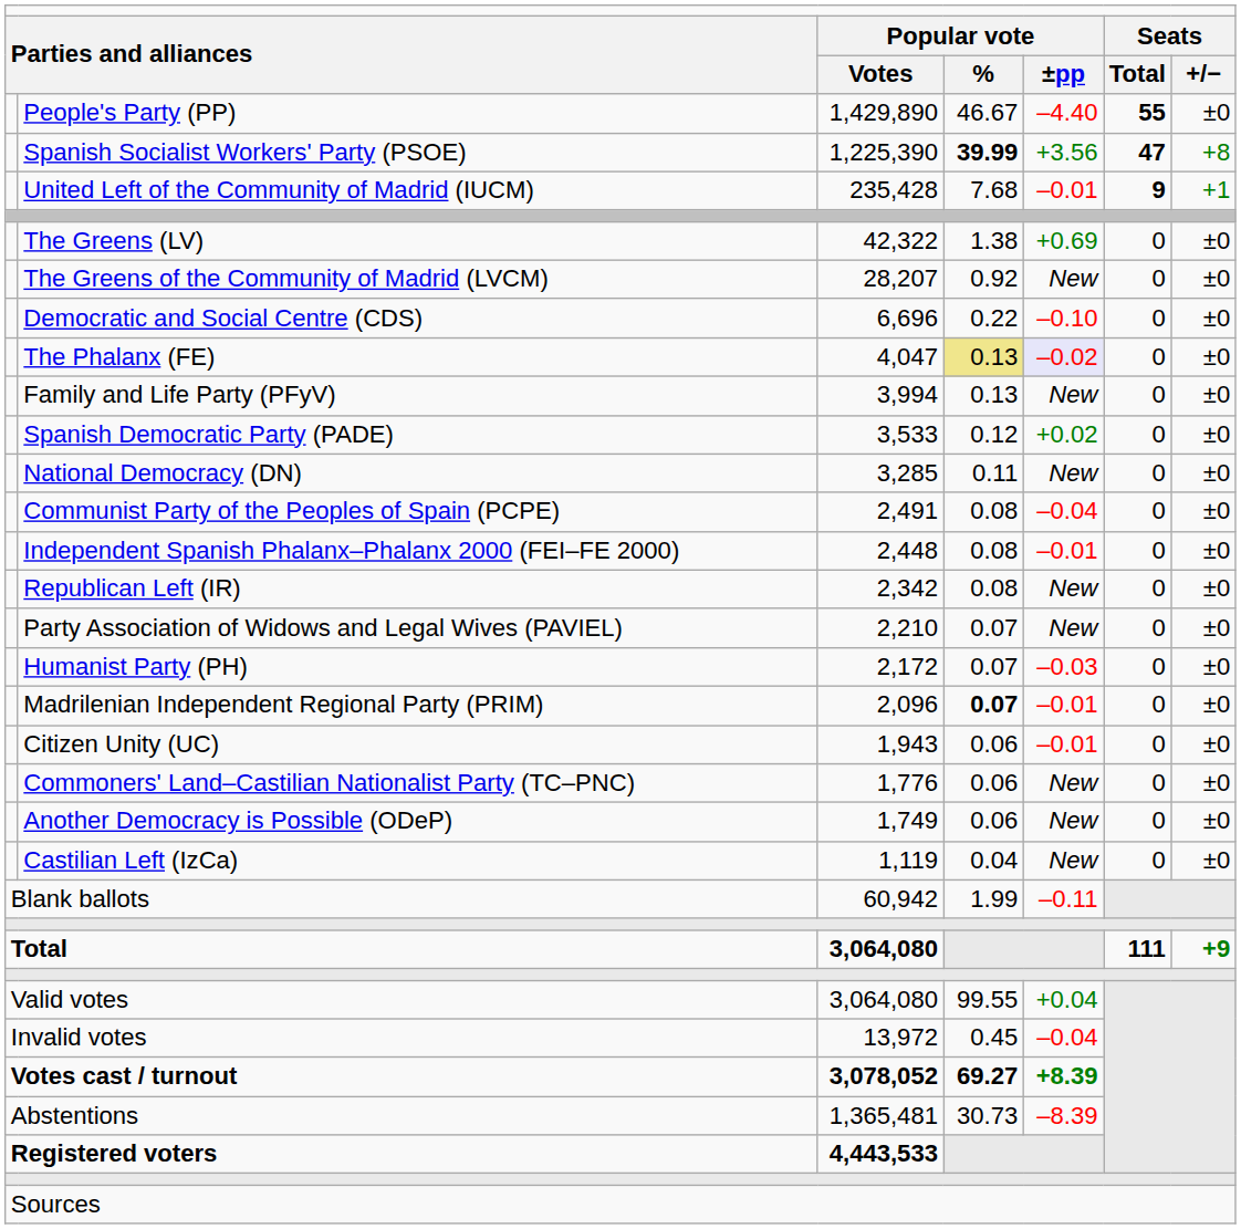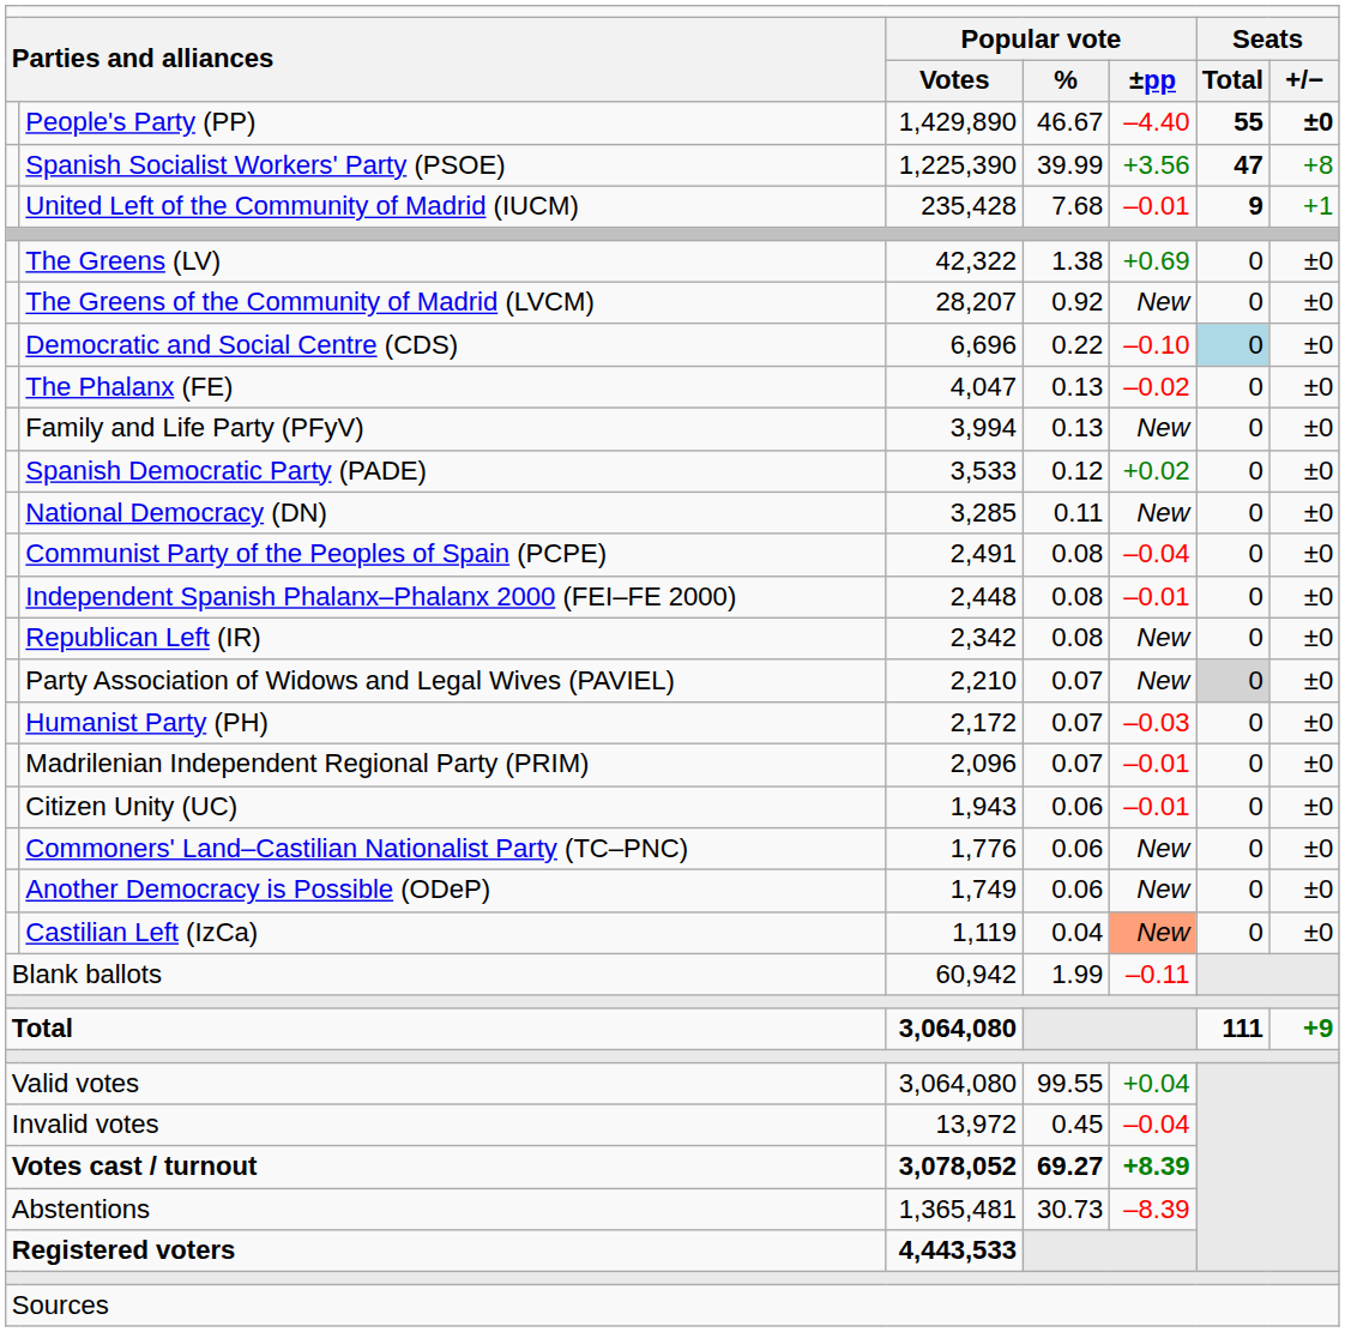People's Party (PP) | column 7: normal -> bold
Spanish Socialist Workers' Party (PSOE) | column 4: bold -> normal
Democratic and Social Centre (CDS) | column 6: no background -> lightblue background
The Phalanx (FE) | column 4: khaki background -> no background
The Phalanx (FE) | column 5: lavender background -> no background
Party Association of Widows and Legal Wives (PAVIEL) | column 6: no background -> lightgrey background
Madrilenian Independent Regional Party (PRIM) | column 4: bold -> normal
Castilian Left (IzCa) | column 5: no background -> lightsalmon background
